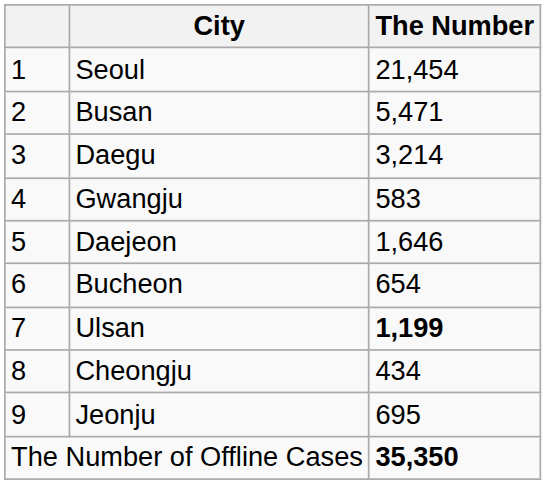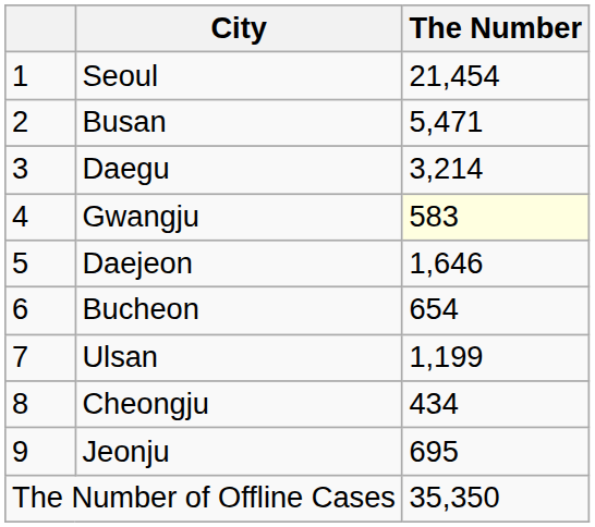Gwangju | The Number: no background -> lightyellow background
Ulsan | The Number: bold -> normal
The Number of Offline Cases | The Number: bold -> normal
